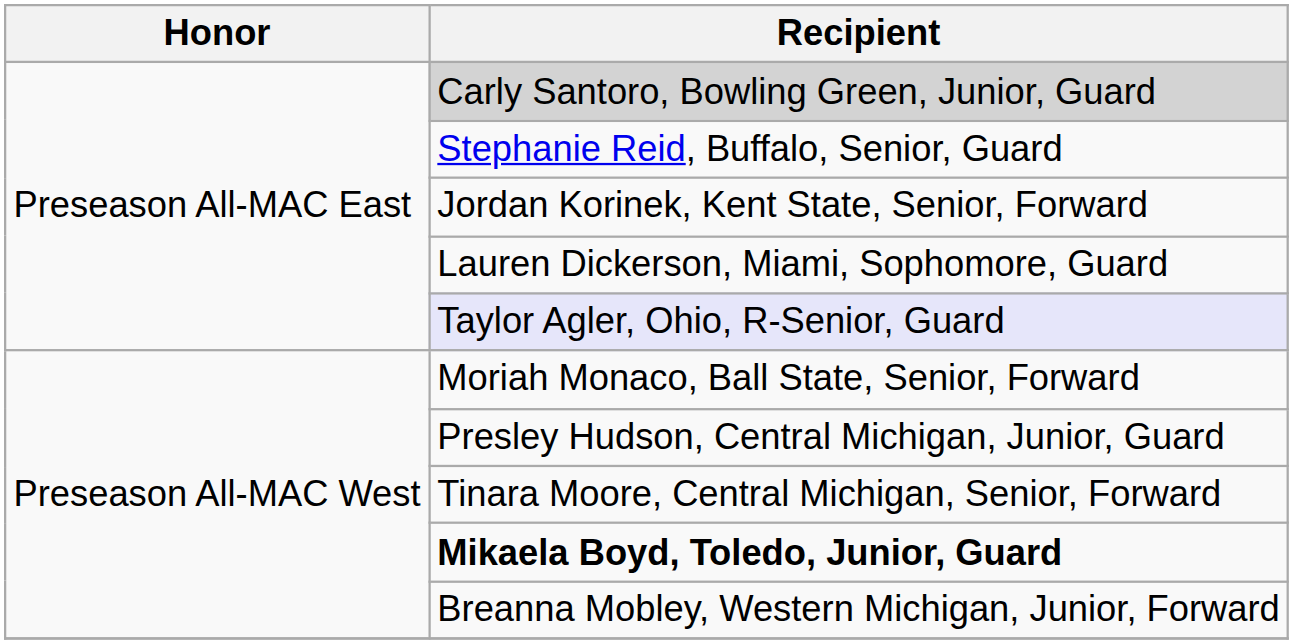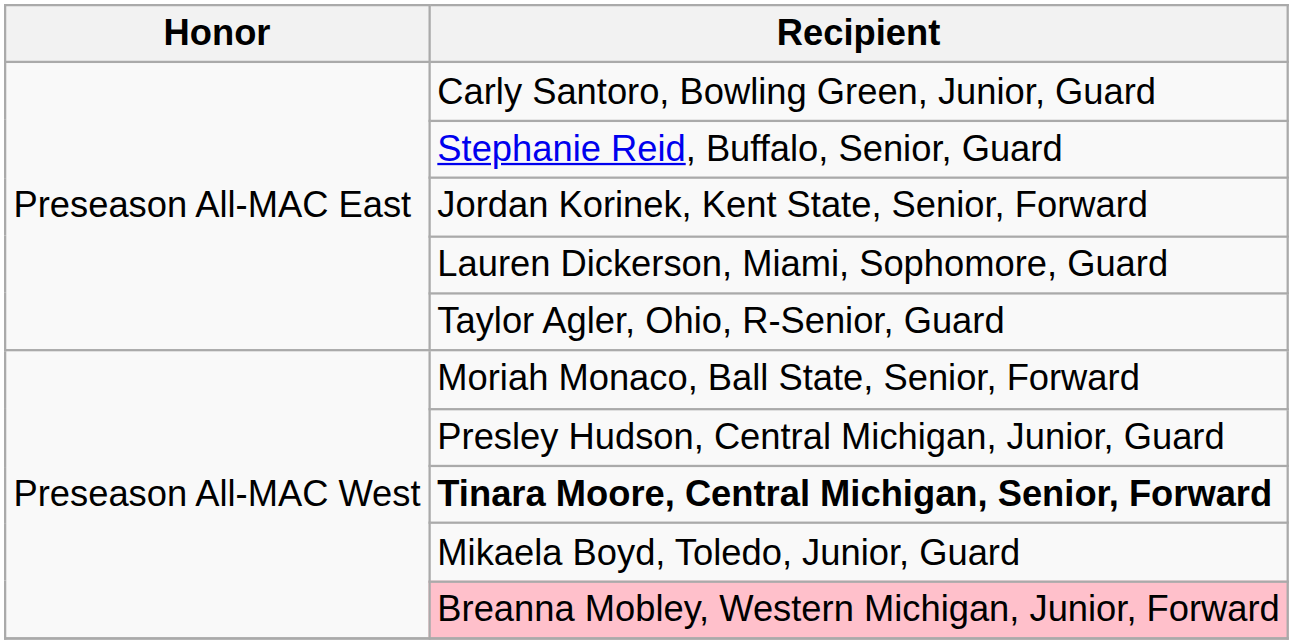row 2 | Recipient: lightgrey background -> no background
row 6 | Recipient: lavender background -> no background
row 9 | Recipient: normal -> bold
row 10 | Recipient: bold -> normal
row 11 | Recipient: no background -> pink background
